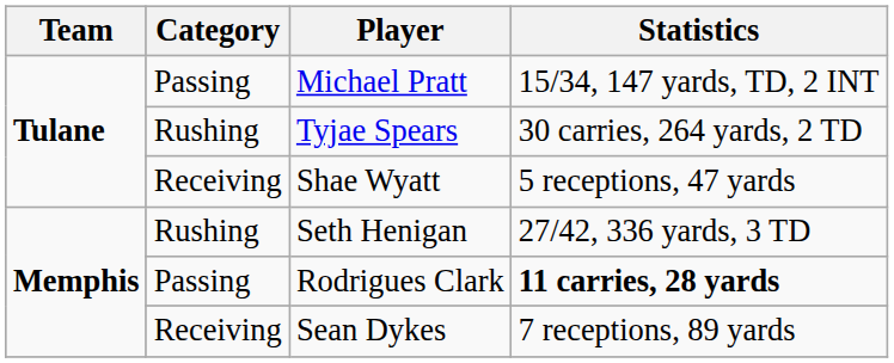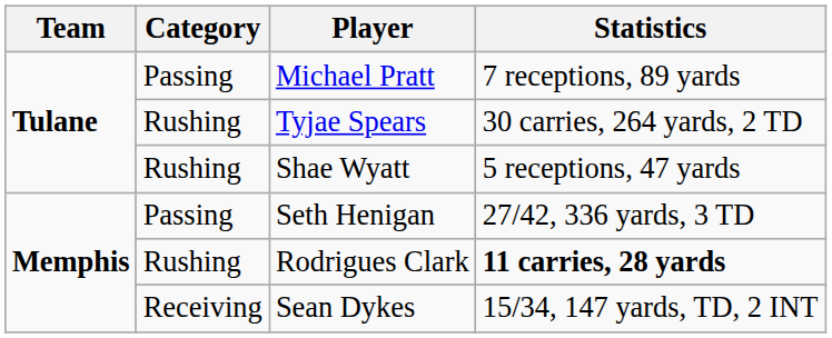Michael Pratt | Statistics: 15/34, 147 yards, TD, 2 INT -> 7 receptions, 89 yards
Shae Wyatt | Category: Receiving -> Rushing
Seth Henigan | Category: Rushing -> Passing
Rodrigues Clark | Category: Passing -> Rushing
Sean Dykes | Statistics: 7 receptions, 89 yards -> 15/34, 147 yards, TD, 2 INT
